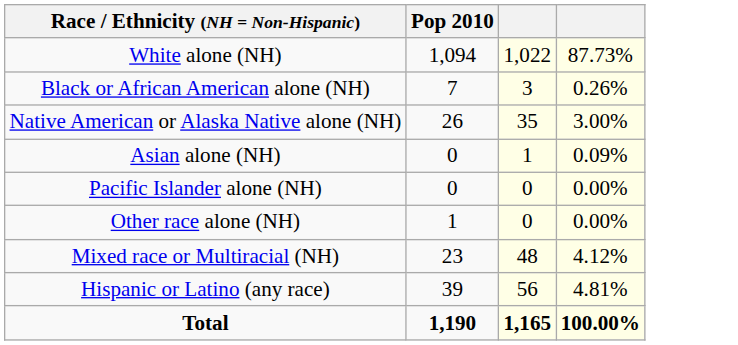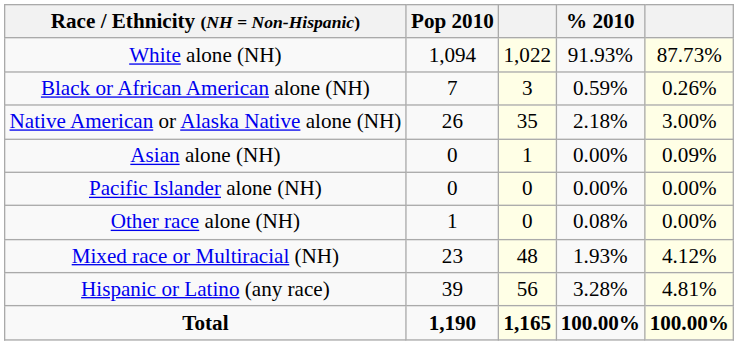+ column: % 2010 | 91.93% | 0.59% | 2.18% | 0.00% | 0.00% | 0.08% | 1.93% | 3.28% | 100.00%
